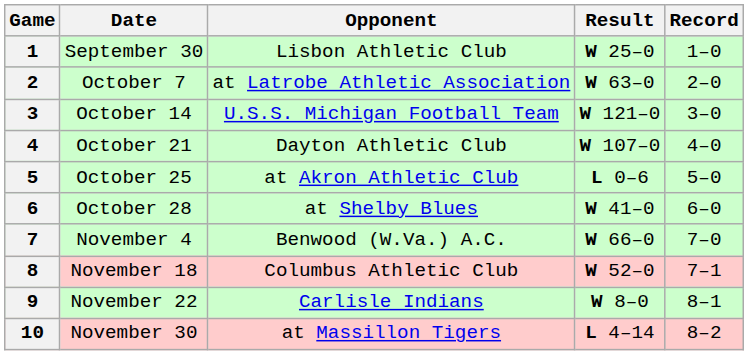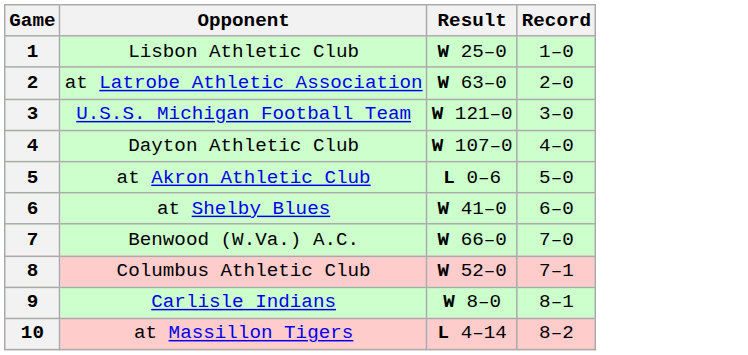- column: Date | September 30 | October 7 | October 14 | October 21 | October 25 | October 28 | November 4 | November 18 | November 22 | November 30
